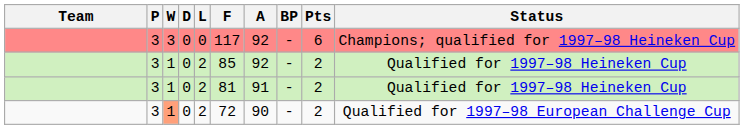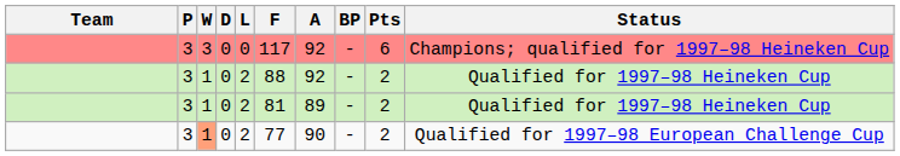row 3 | F: 85 -> 88
row 4 | A: 91 -> 89
row 5 | F: 72 -> 77
